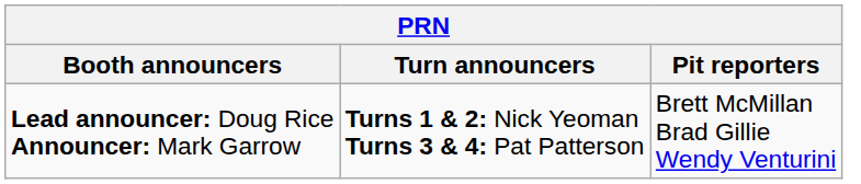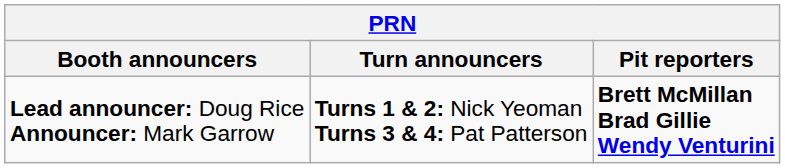Lead announcer: Doug Rice Announcer: Mark Garrow | Pit reporters: normal -> bold
